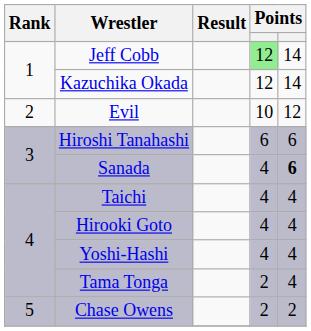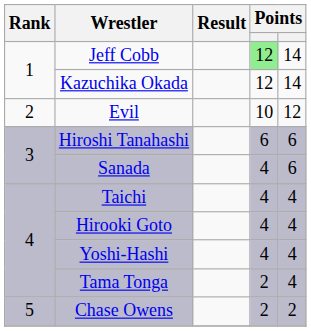Sanada | column 5: bold -> normal
